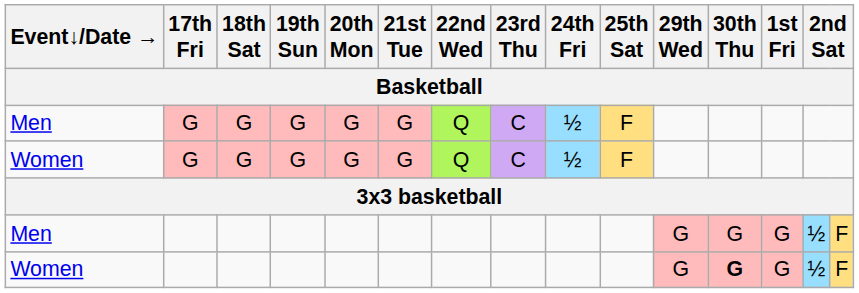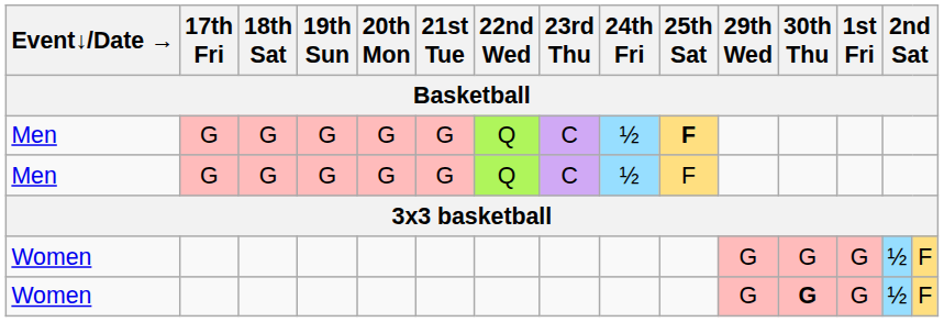row 3 | 25th Sat: normal -> bold
row 4 | Event↓/Date →: Women -> Men
row 6 | Event↓/Date →: Men -> Women
